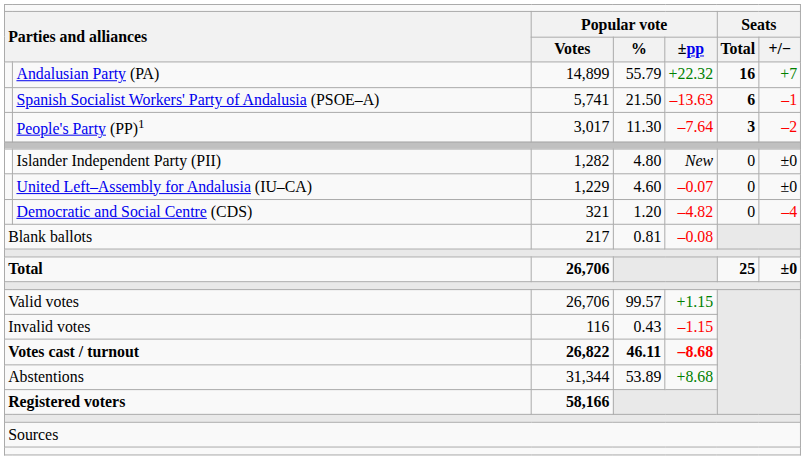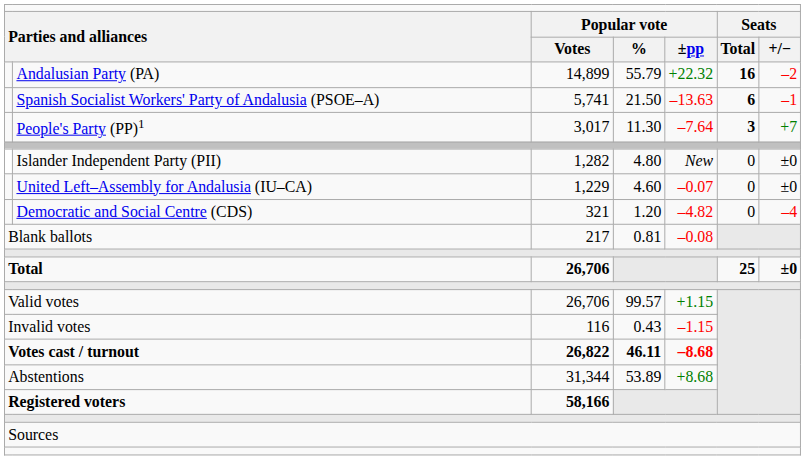Andalusian Party (PA) | column 7: +7 -> –2
People's Party (PP)1 | column 7: –2 -> +7
